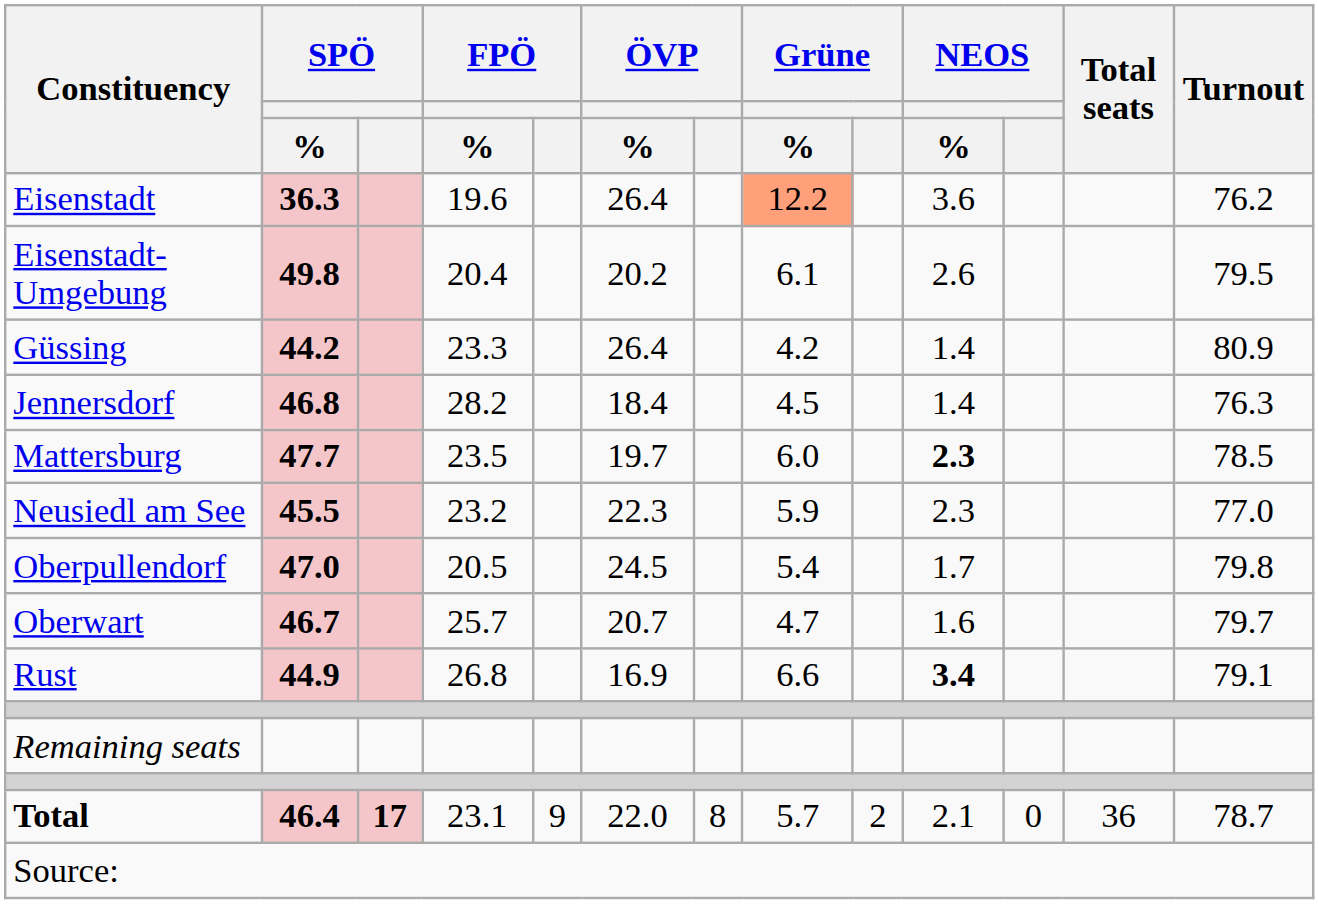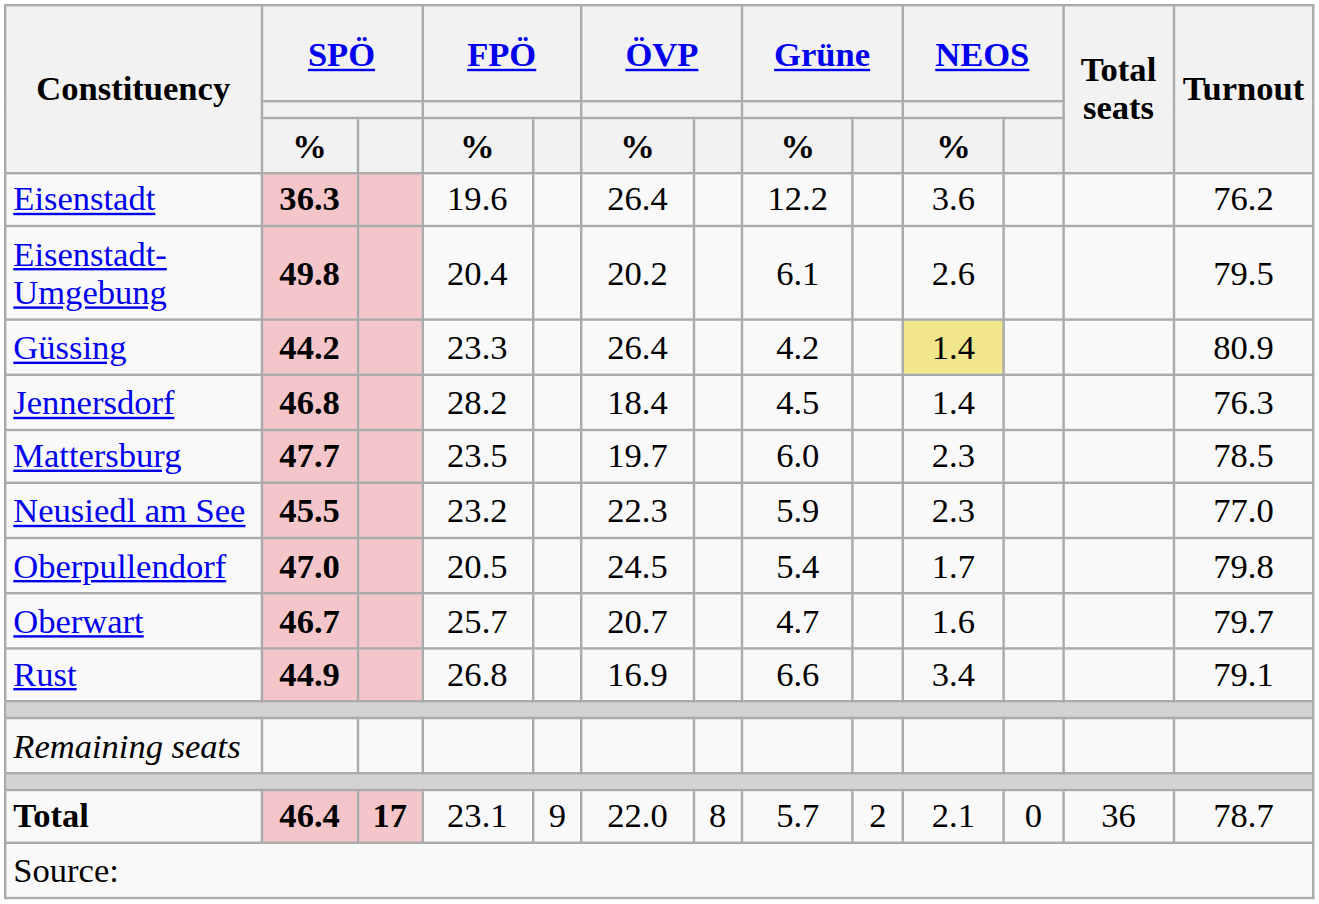Eisenstadt | Grüne / %: lightsalmon background -> no background
Güssing | NEOS / %: no background -> khaki background
Mattersburg | NEOS / %: bold -> normal
Rust | NEOS / %: bold -> normal
